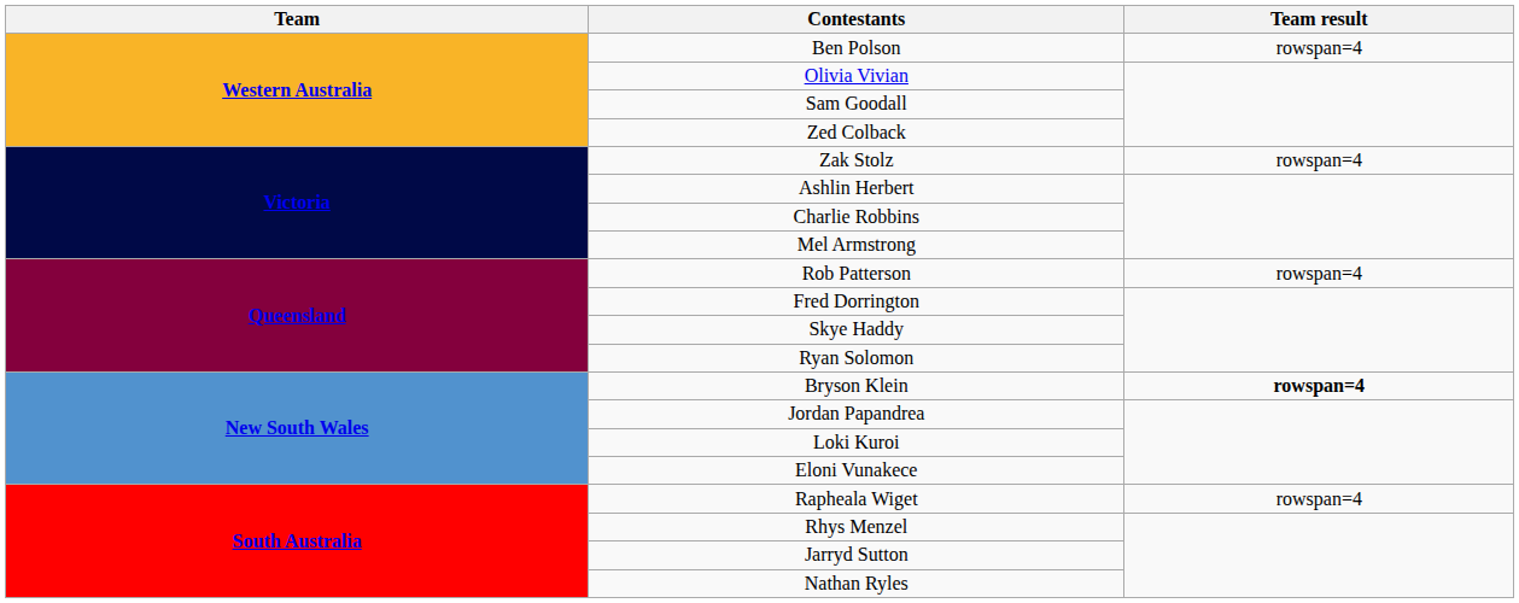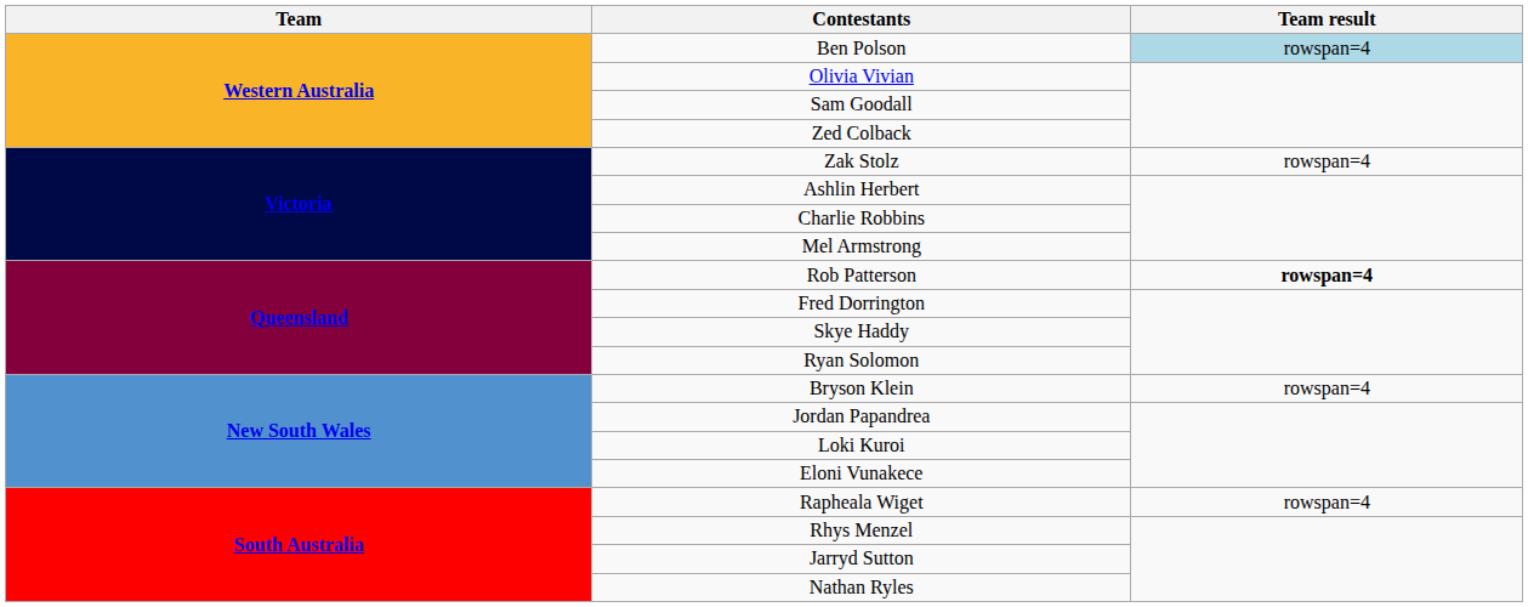Ben Polson | Team result: no background -> lightblue background
Rob Patterson | Team result: normal -> bold
Bryson Klein | Team result: bold -> normal
